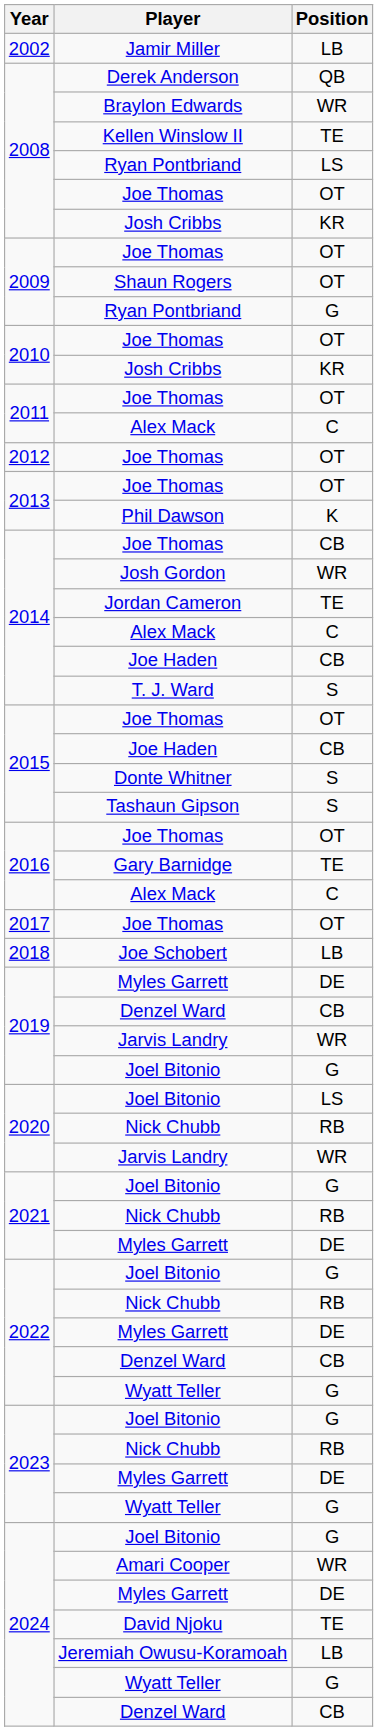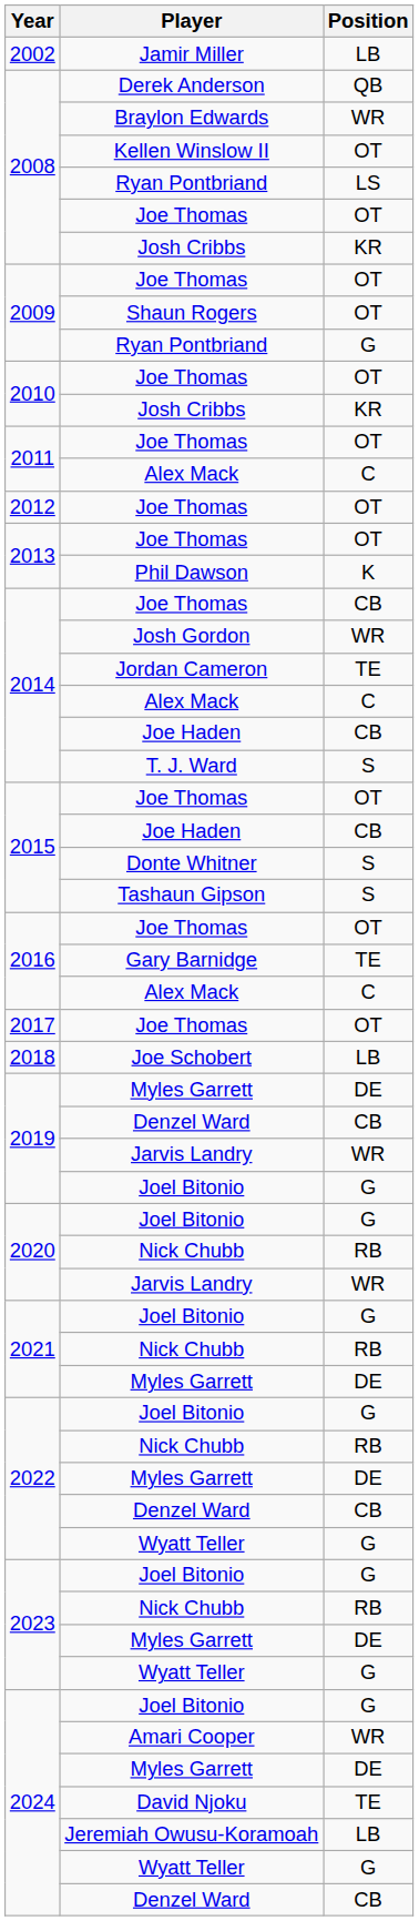Kellen Winslow II | Position: TE -> OT
2020 / Joel Bitonio | Position: LS -> G
